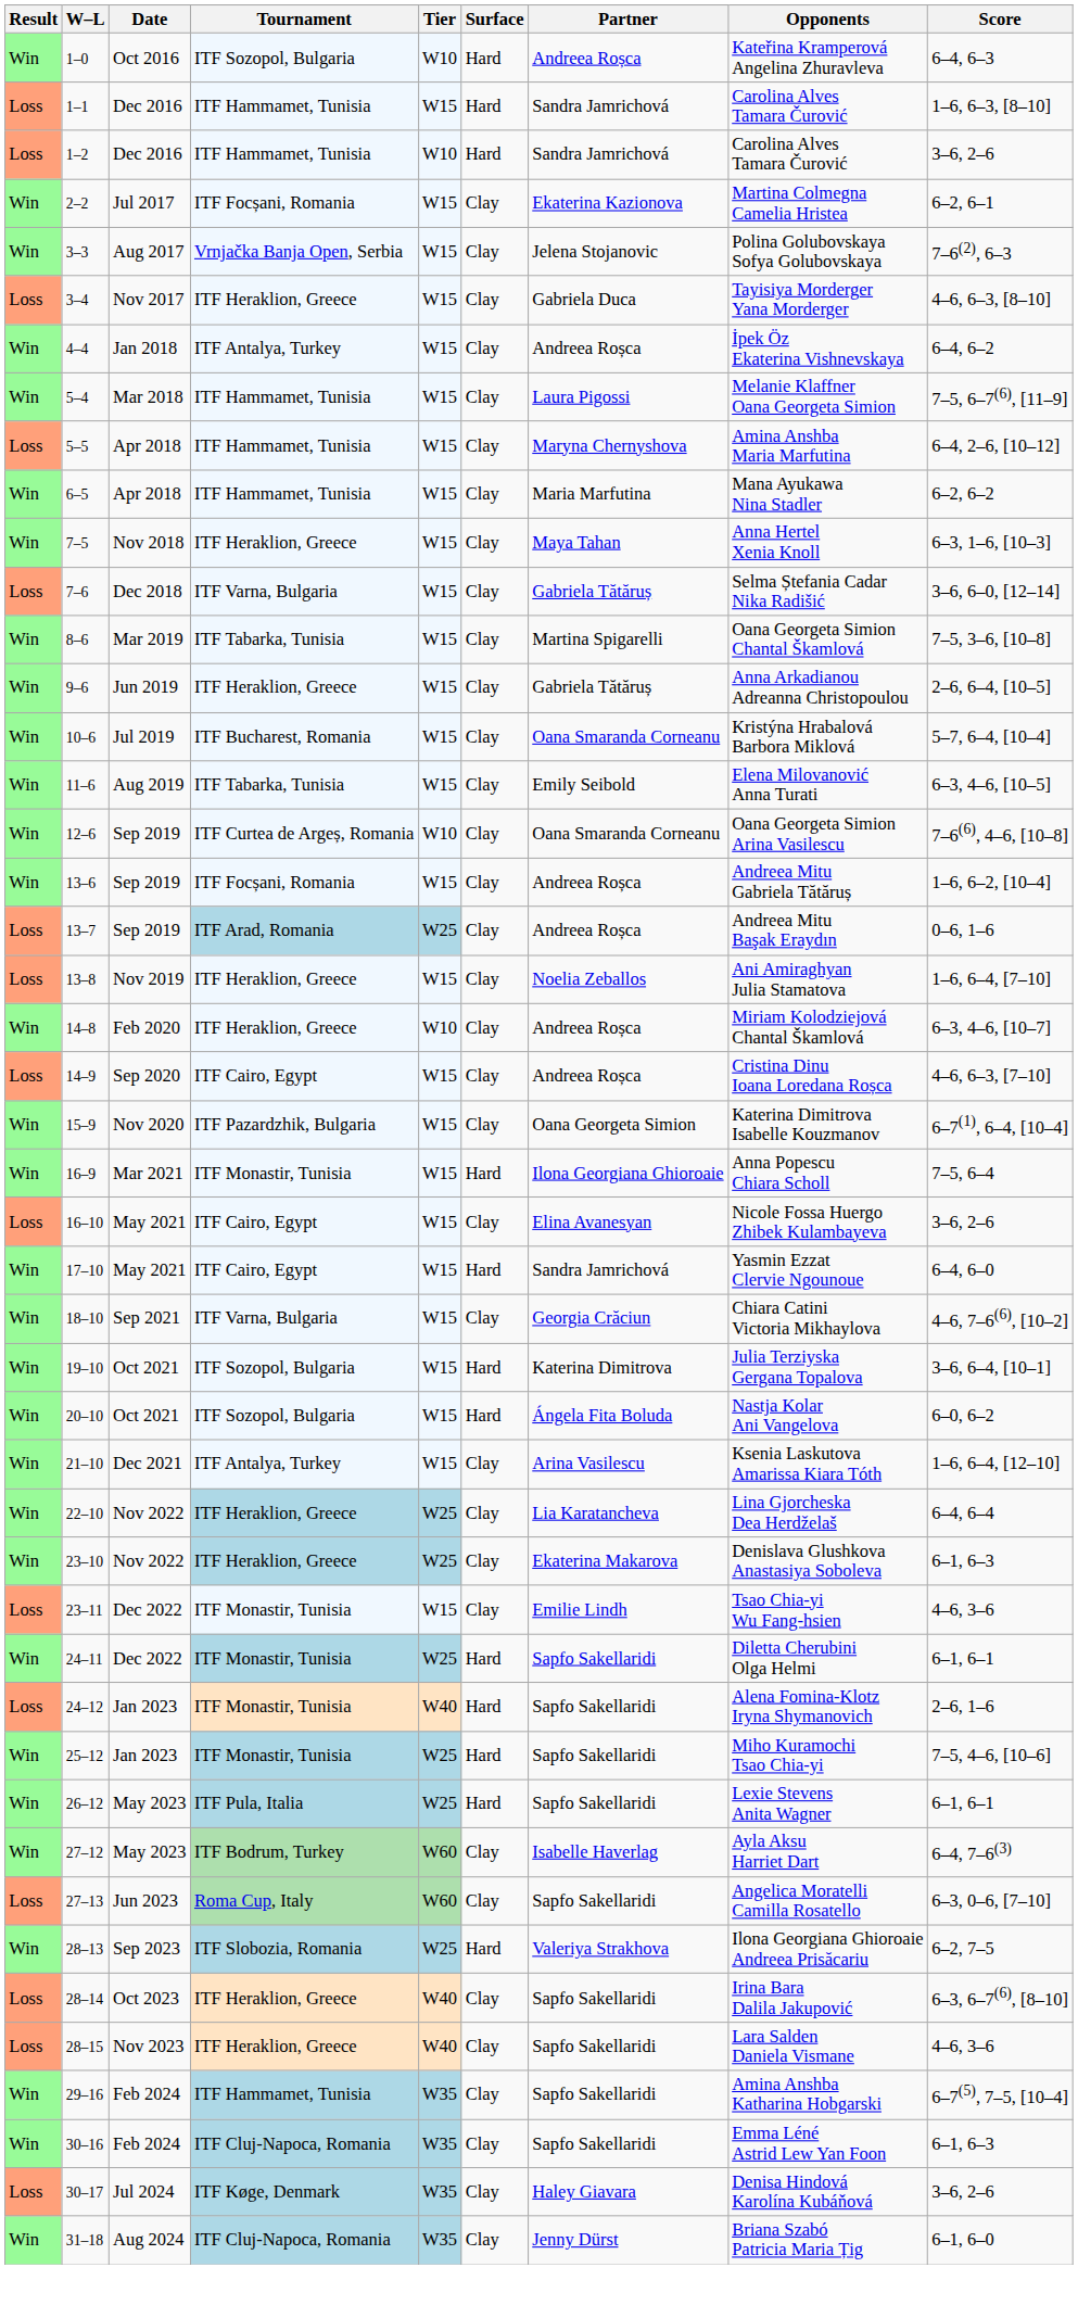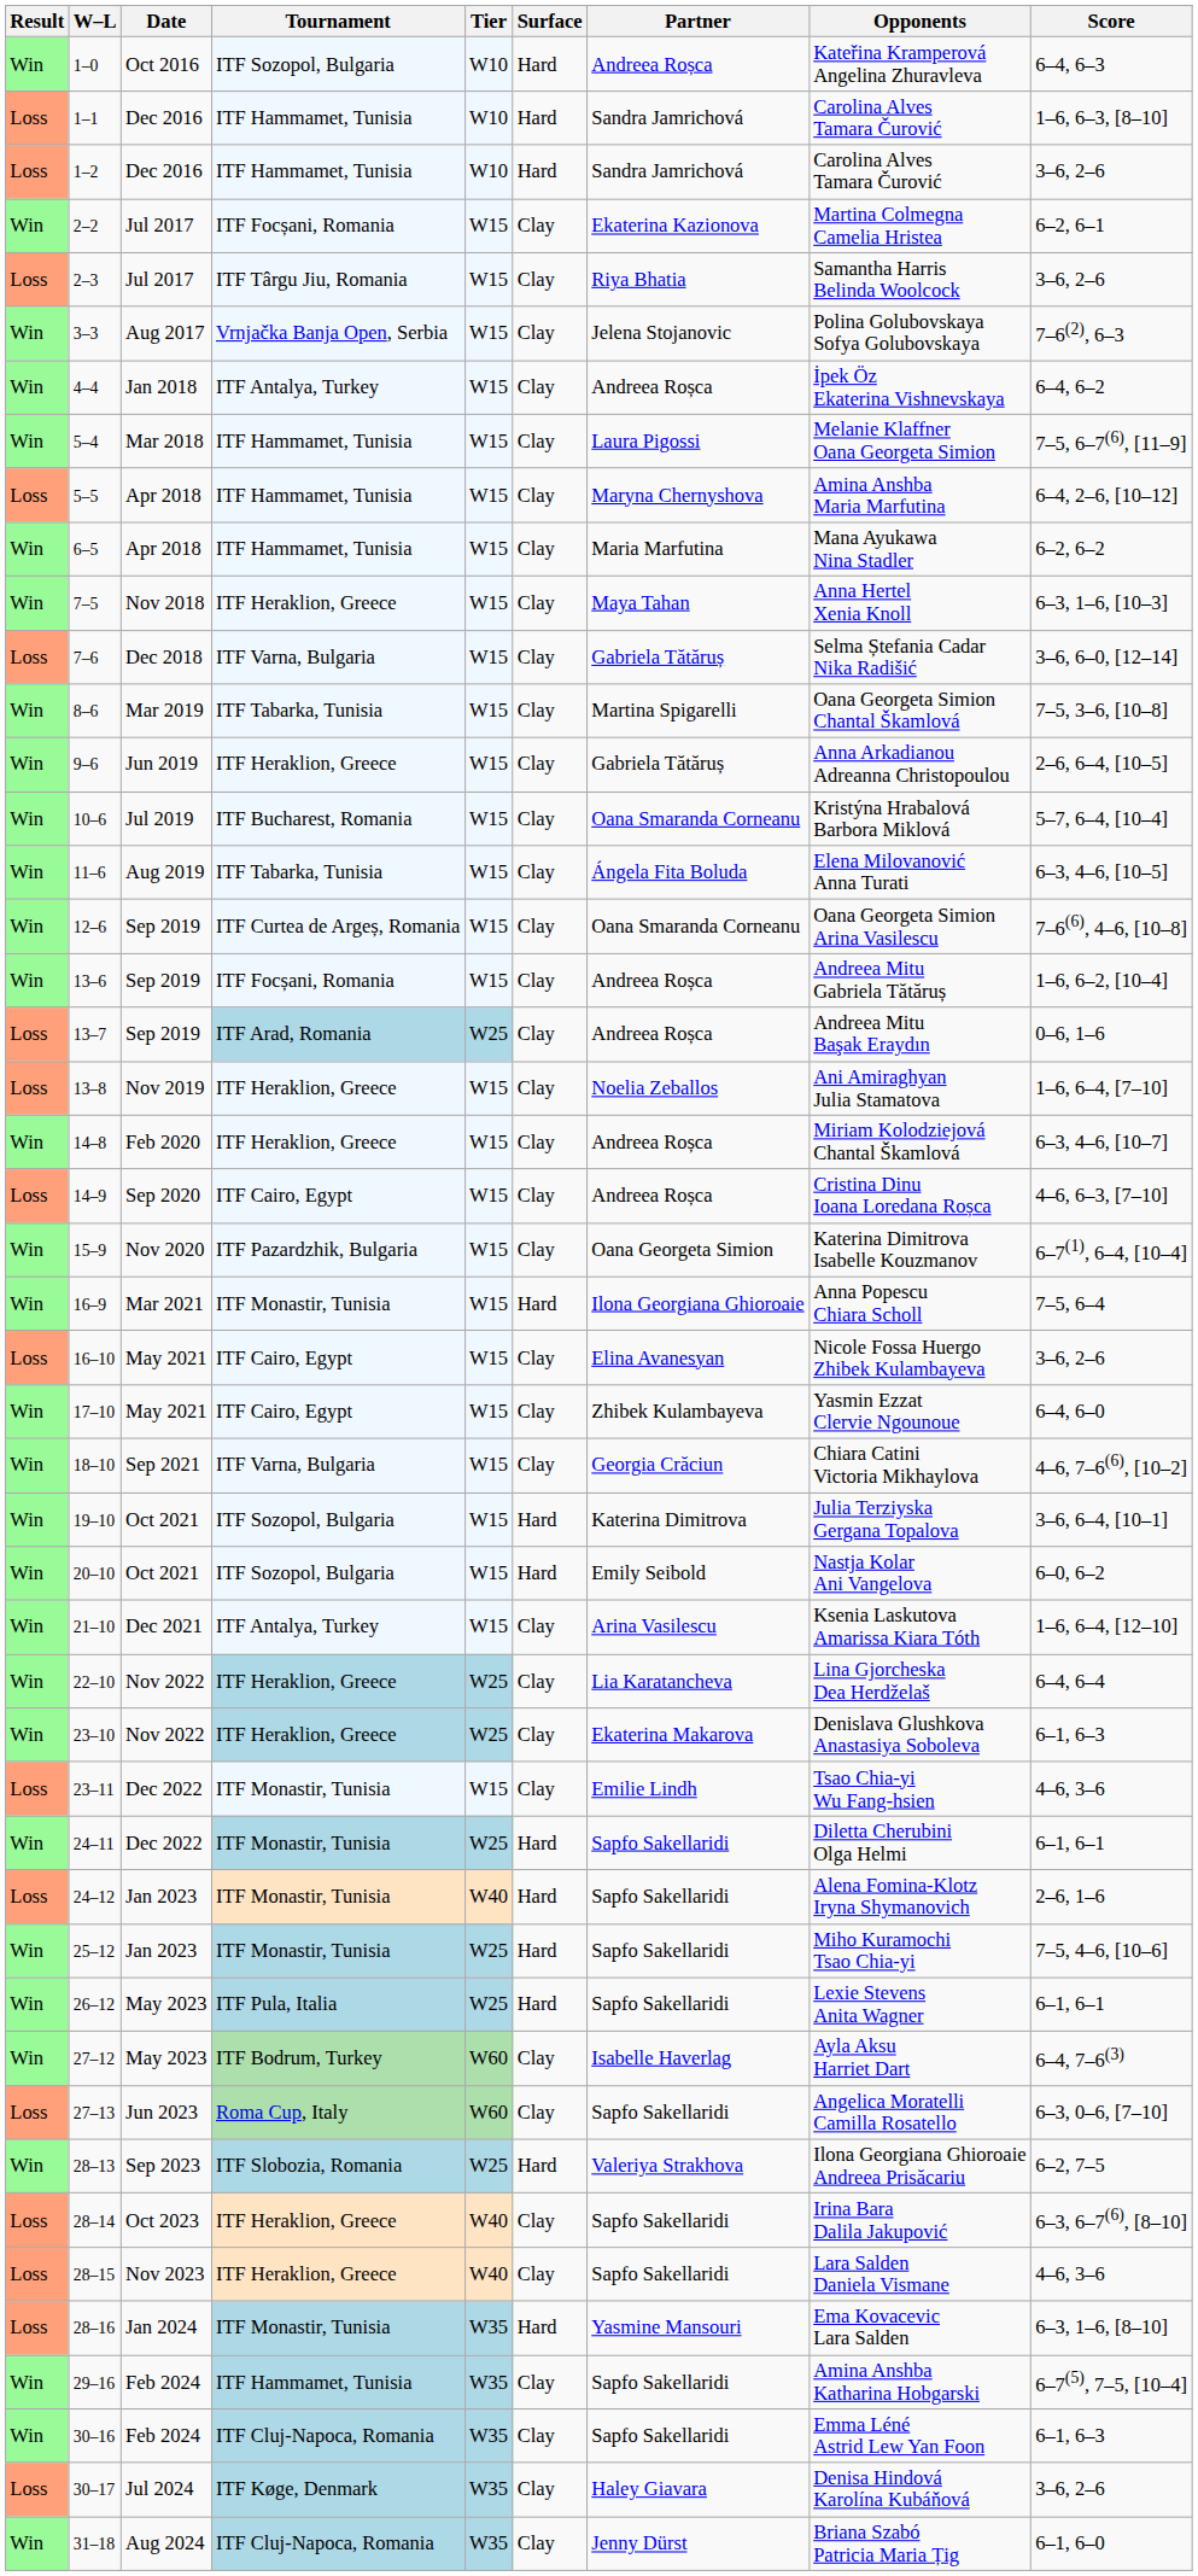1–1 | Tier: W15 -> W10
+ row: Loss | 2–3 | Jul 2017 | ITF Târgu Jiu, Romania | W15 | Clay | Riya Bhatia | Samantha Harris Belinda Woolcock | 3–6, 2–6
- row: Loss | 3–4 | Nov 2017 | ITF Heraklion, Greece | W15 | Clay | Gabriela Duca | Tayisiya Morderger Yana Morderger | 4–6, 6–3, [8–10]
11–6 | Partner: Emily Seibold -> Ángela Fita Boluda
12–6 | Tier: W10 -> W15
14–8 | Tier: W10 -> W15
17–10 | Surface: Hard -> Clay
17–10 | Partner: Sandra Jamrichová -> Zhibek Kulambayeva
20–10 | Partner: Ángela Fita Boluda -> Emily Seibold
+ row: Loss | 28–16 | Jan 2024 | ITF Monastir, Tunisia | W35 | Hard | Yasmine Mansouri | Ema Kovacevic Lara Salden | 6–3, 1–6, [8–10]
